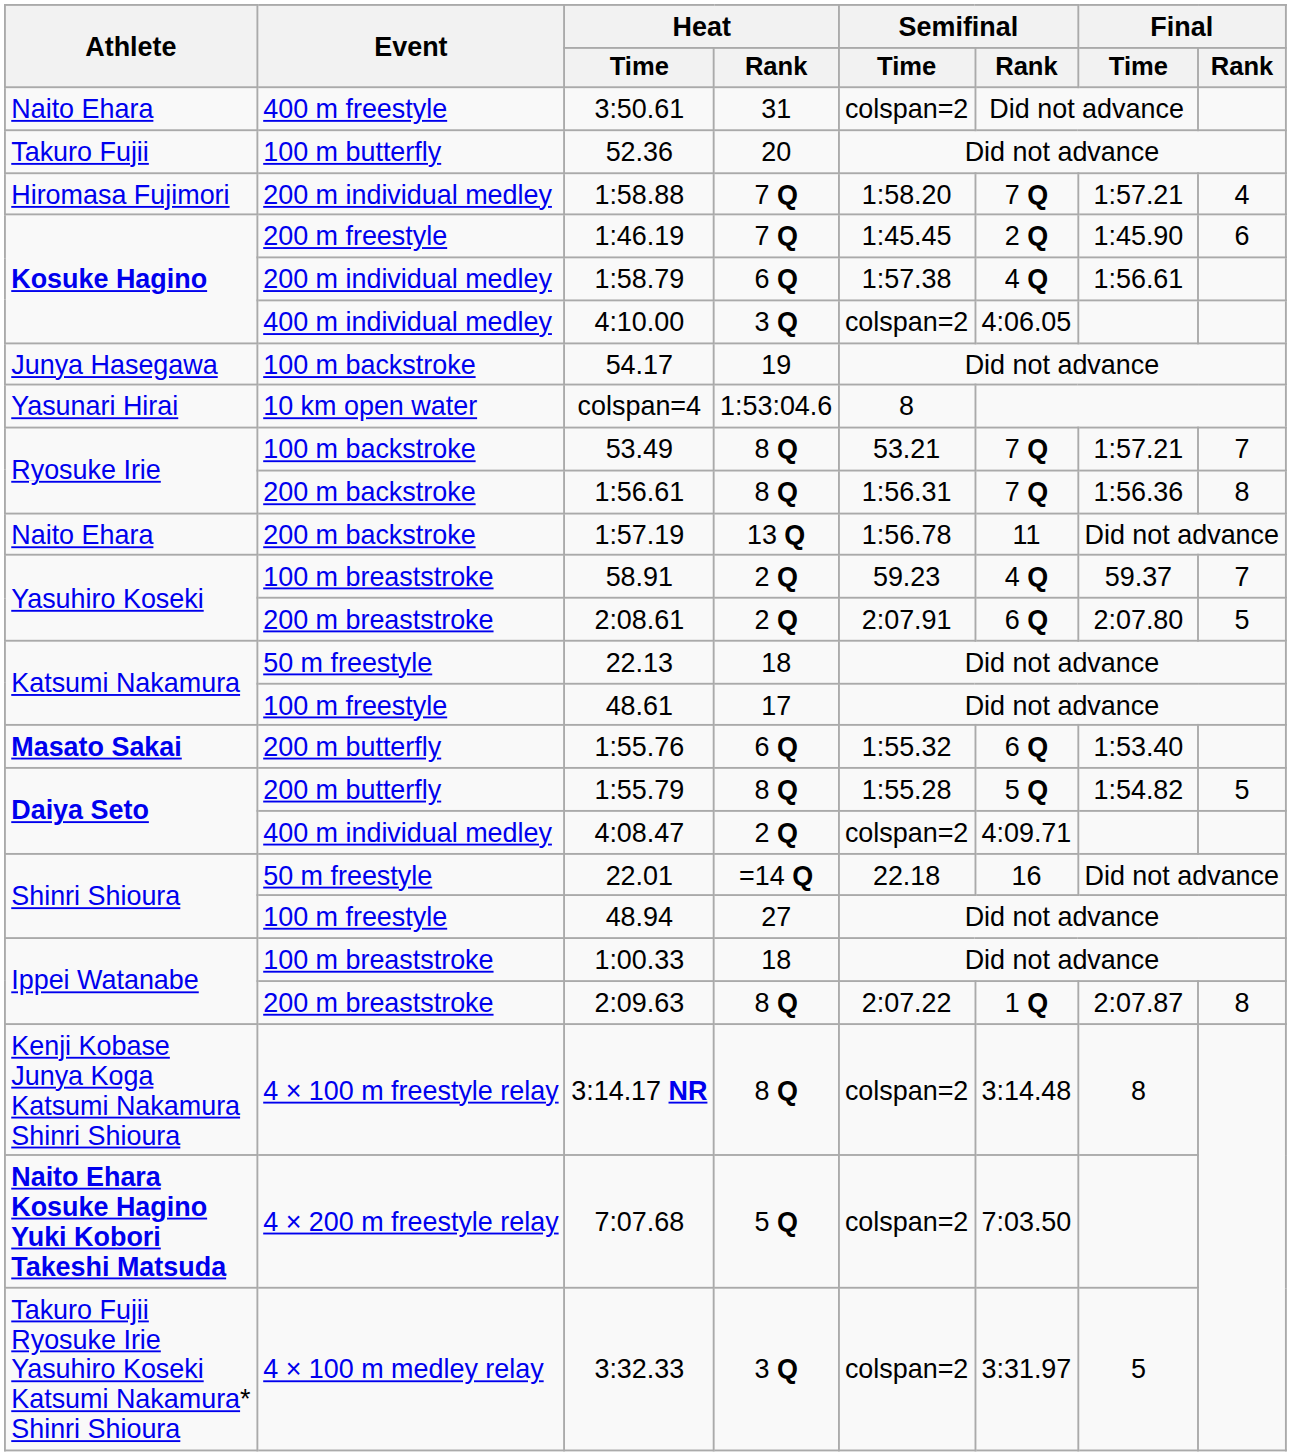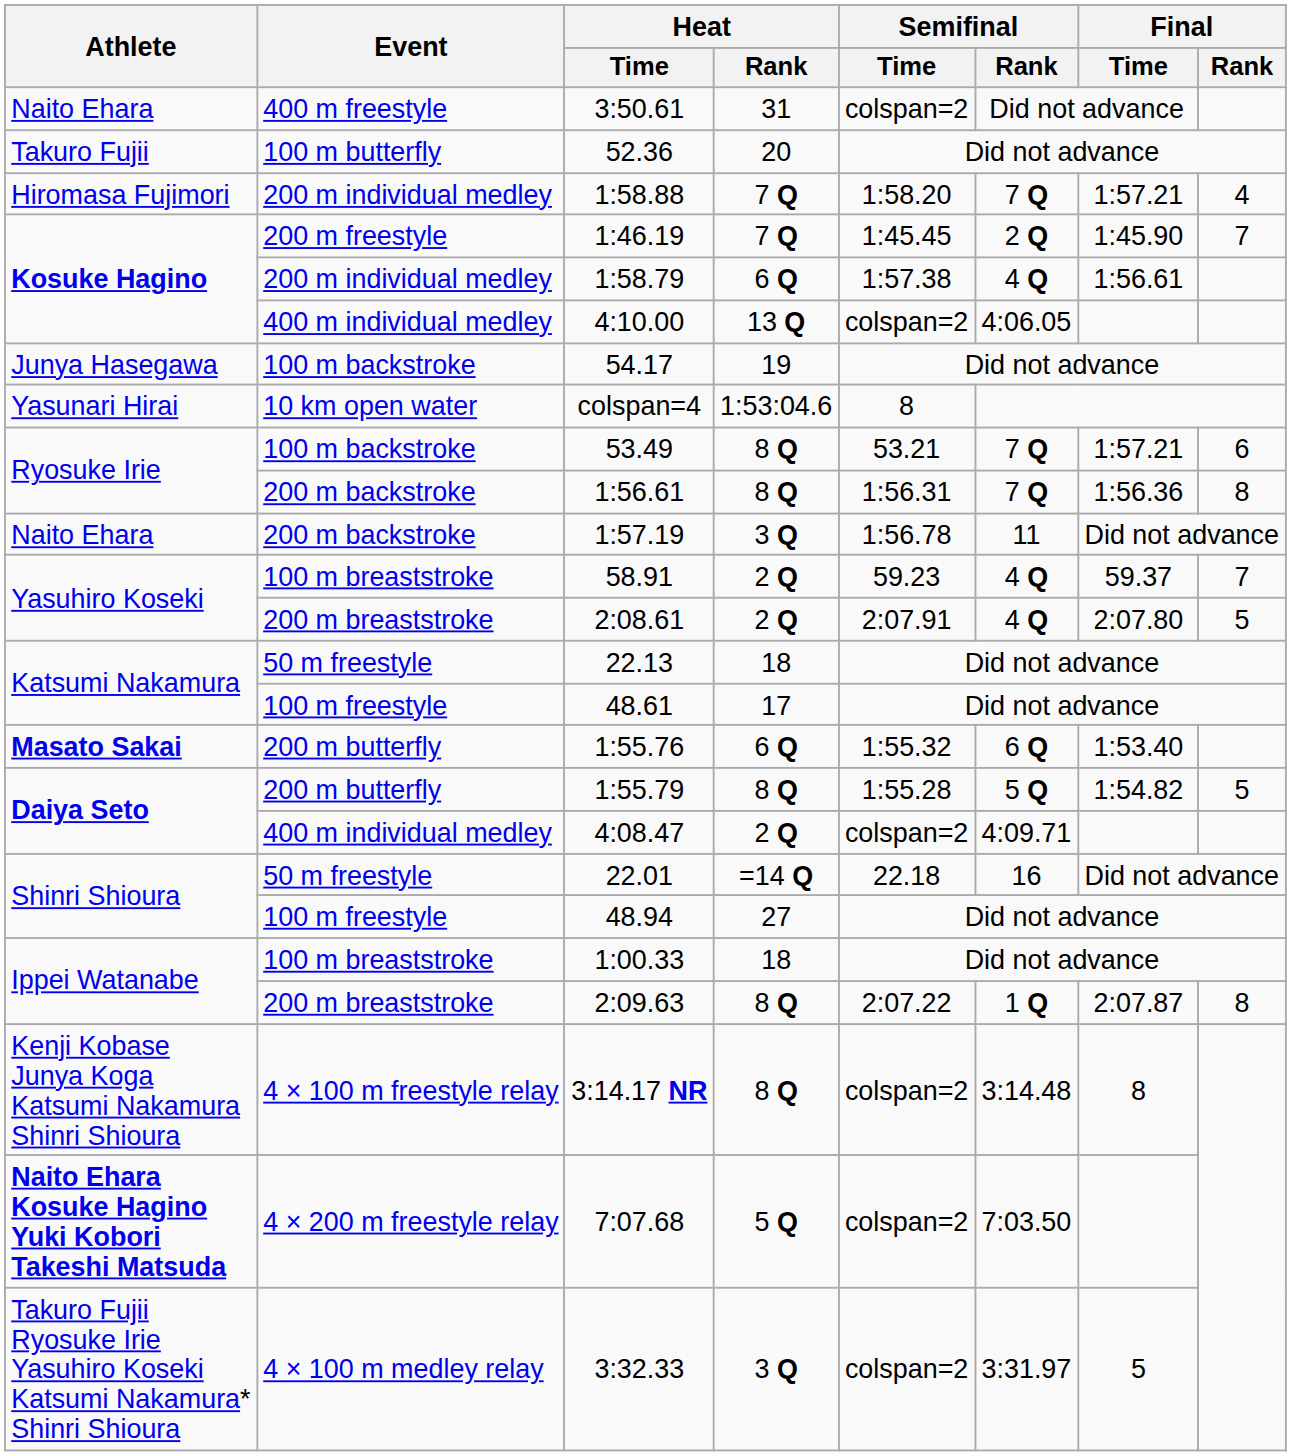1:46.19 | Final / Rank: 6 -> 7
4:10.00 | Heat / Rank: 3 Q -> 13 Q
53.49 | Final / Rank: 7 -> 6
1:57.19 | Heat / Rank: 13 Q -> 3 Q
2:08.61 | Semifinal / Rank: 6 Q -> 4 Q
